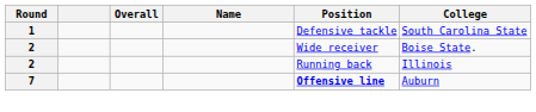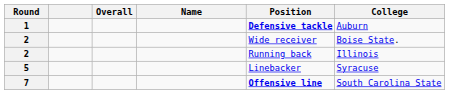1 | Position: normal -> bold
1 | College: South Carolina State -> Auburn
+ row: 5 | Linebacker | Syracuse
7 | College: Auburn -> South Carolina State
